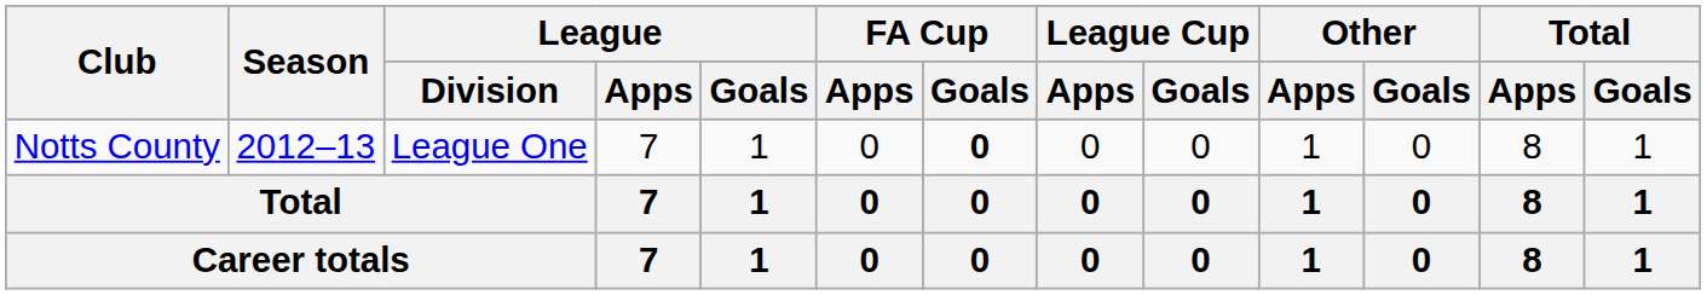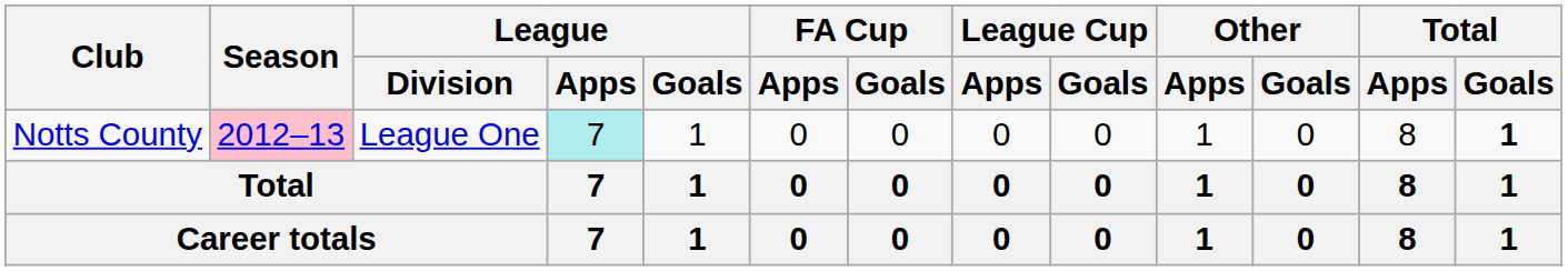Notts County | Season: no background -> pink background
Notts County | League / Apps: no background -> paleturquoise background
Notts County | FA Cup / Goals: bold -> normal
Notts County | Total / Goals: normal -> bold
